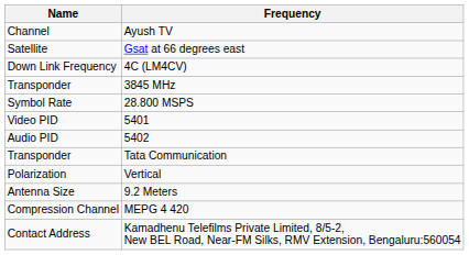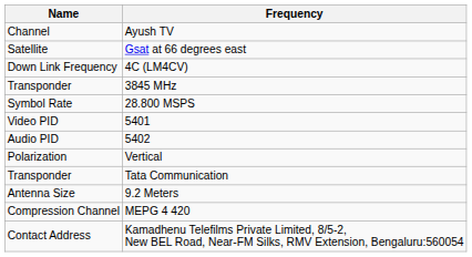rows swapped: Vertical <-> Tata Communication
